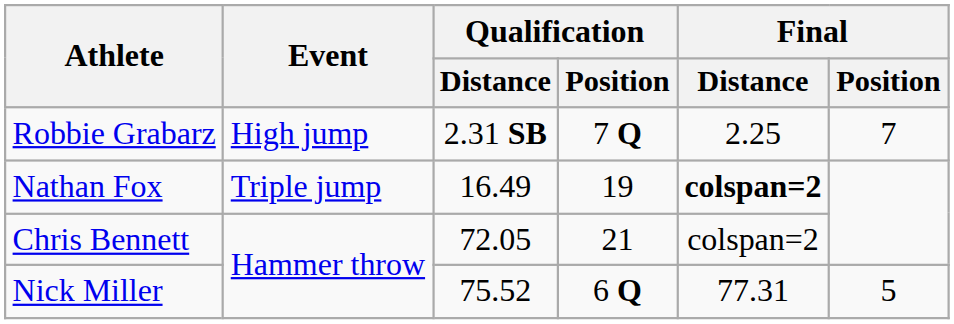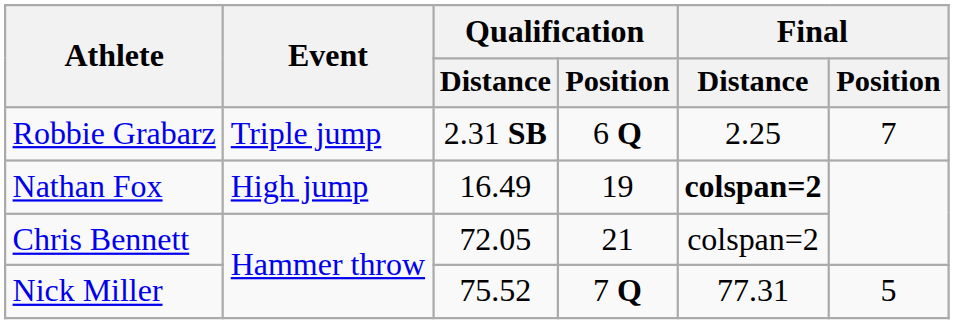Robbie Grabarz | Event: High jump -> Triple jump
Robbie Grabarz | Qualification / Position: 7 Q -> 6 Q
Nathan Fox | Event: Triple jump -> High jump
Nick Miller | Qualification / Position: 6 Q -> 7 Q
